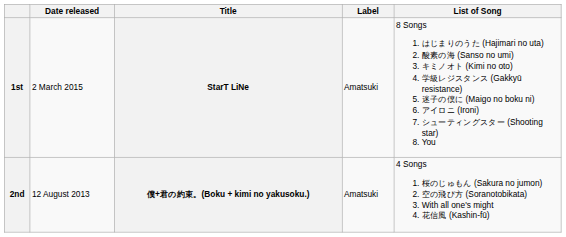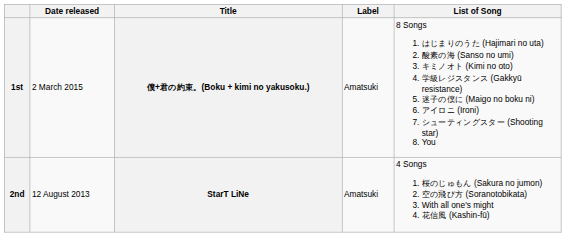1st | Title: StarT LiNe -> 僕+君の約束。(Boku + kimi no yakusoku.)
2nd | Title: 僕+君の約束。(Boku + kimi no yakusoku.) -> StarT LiNe
